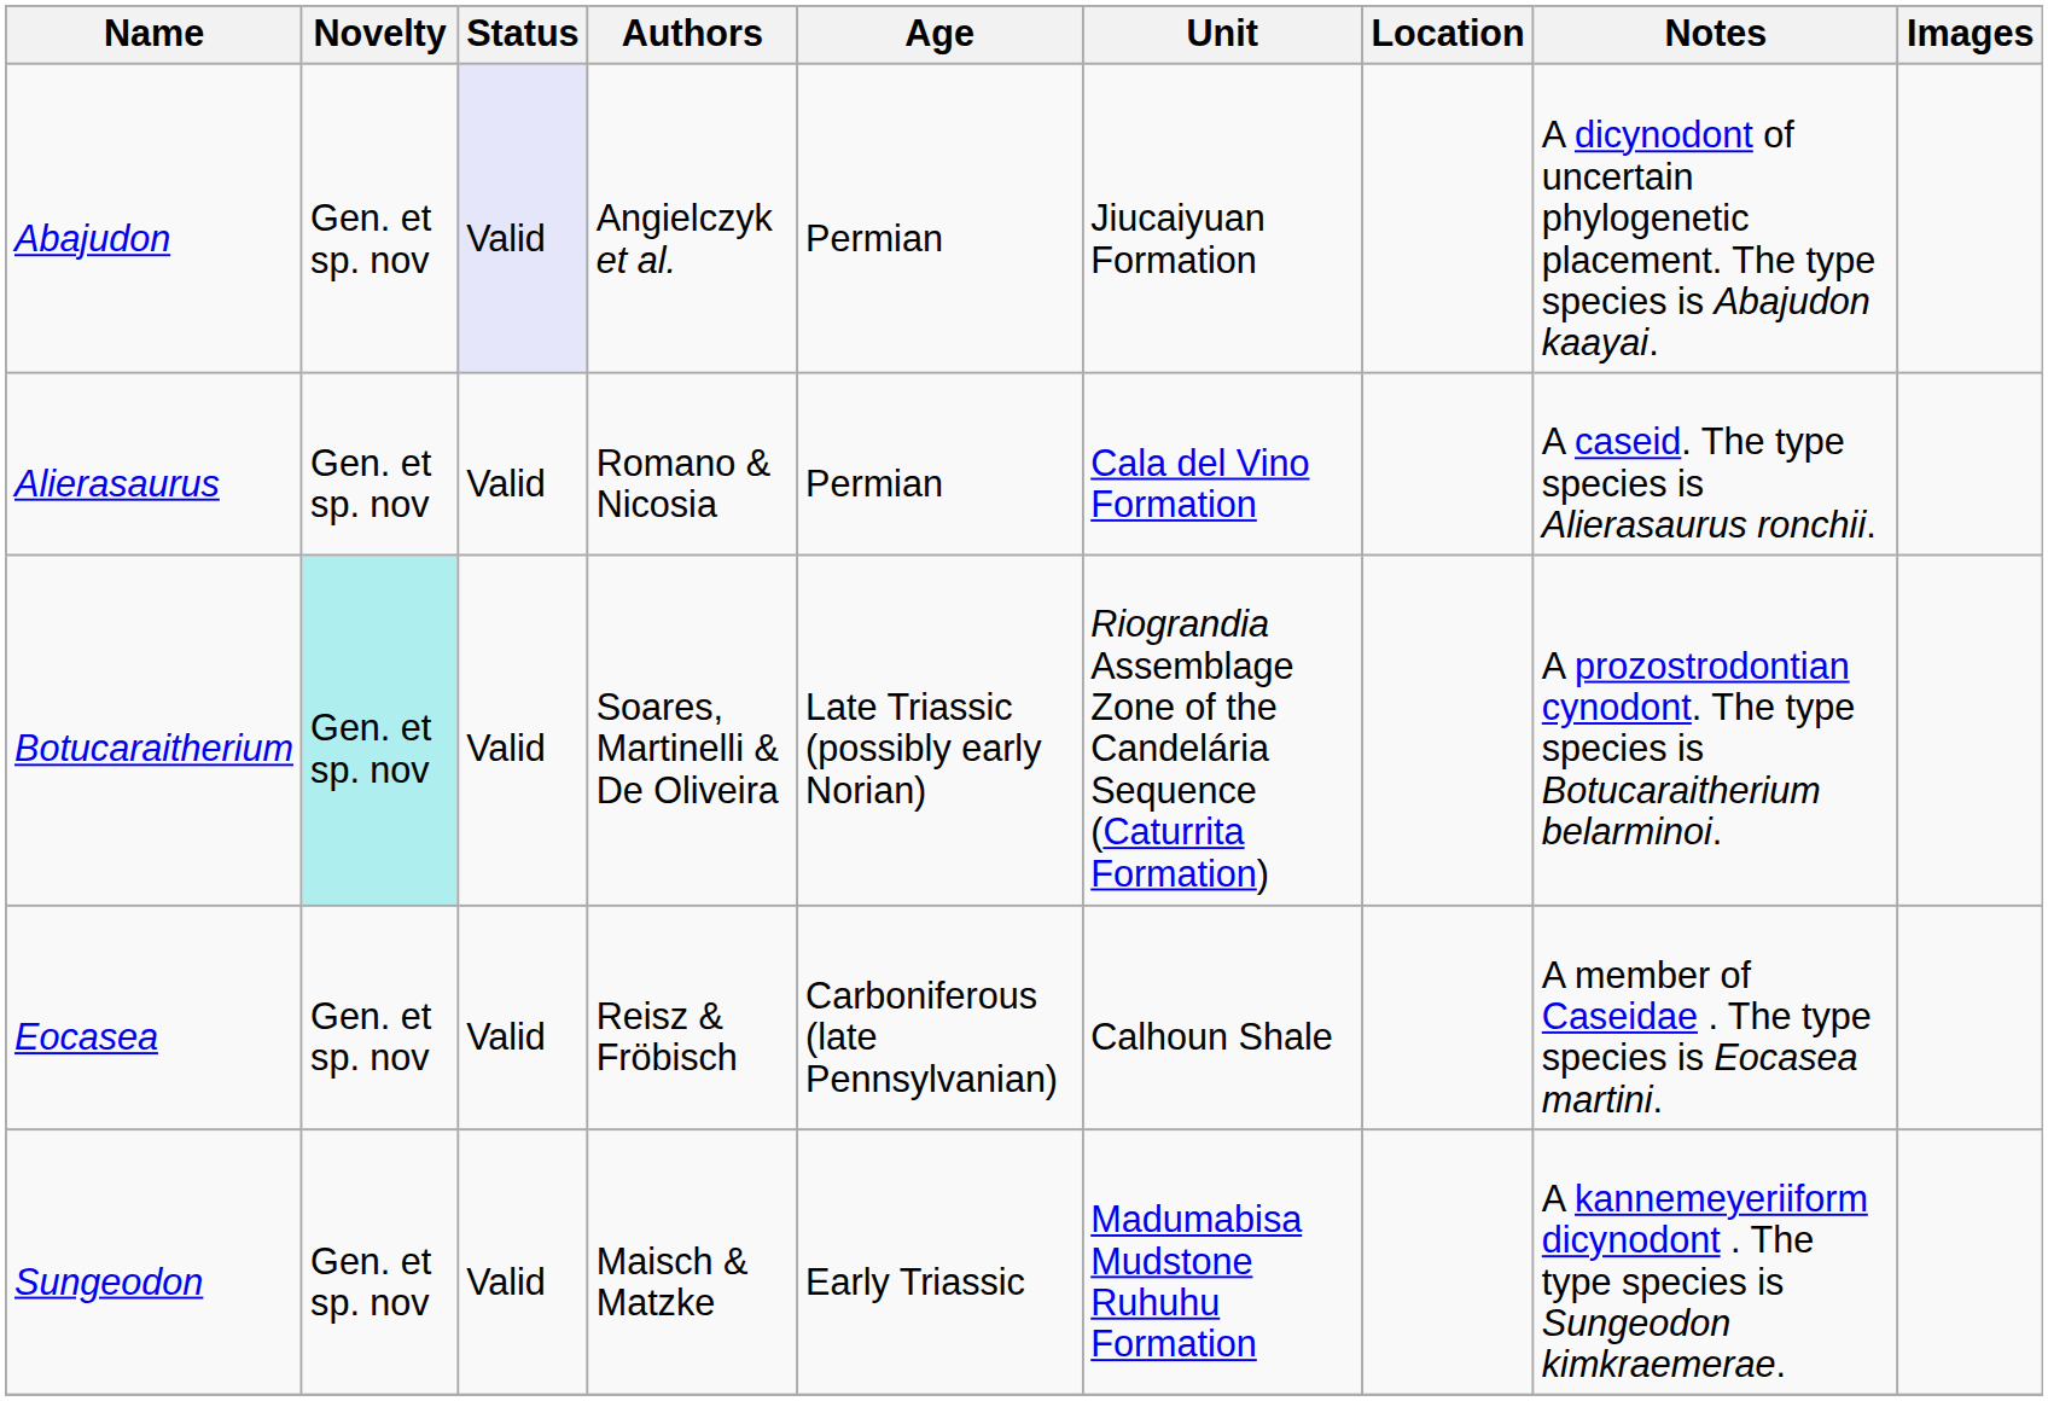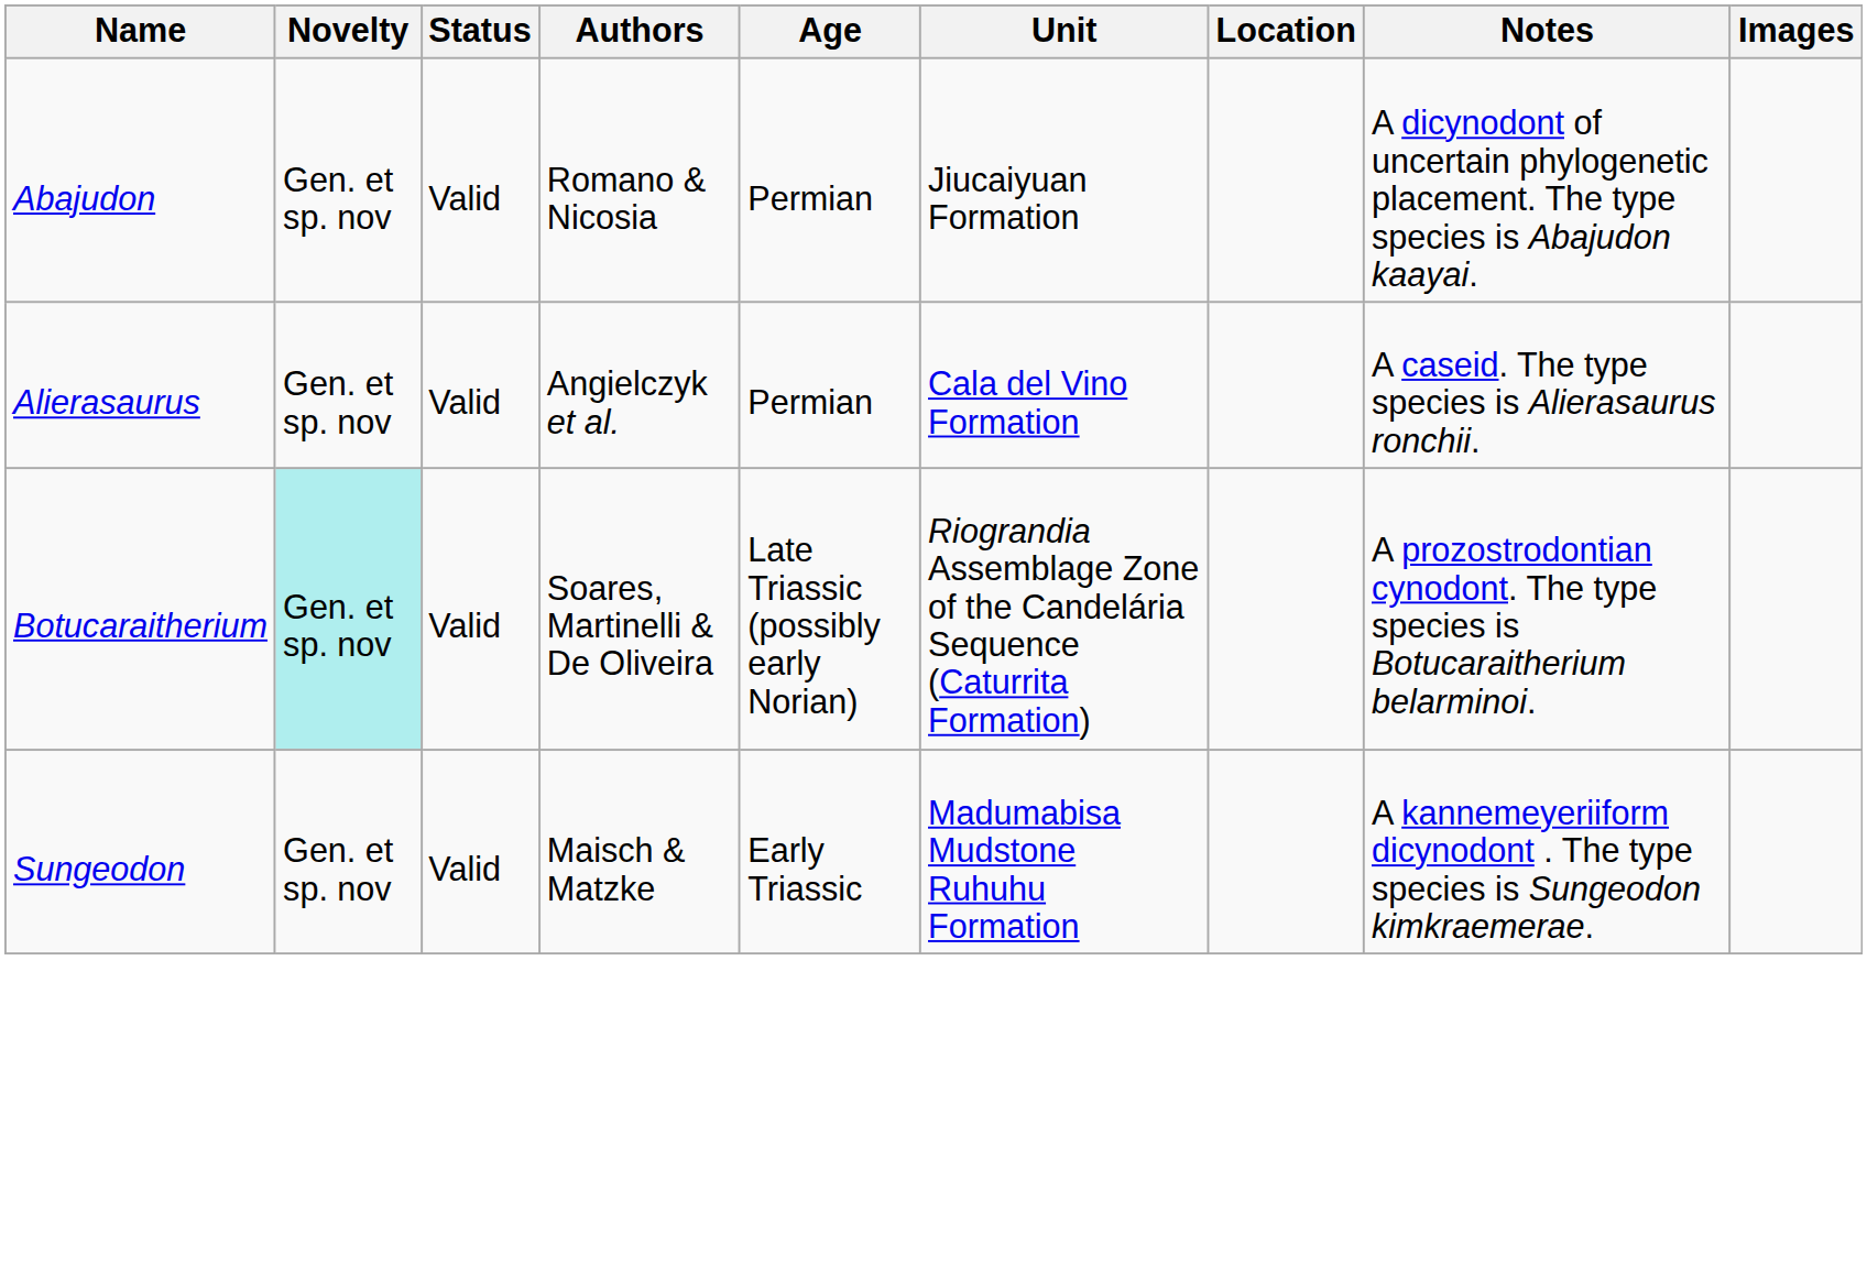Abajudon | Status: lavender background -> no background
Abajudon | Authors: Angielczyk et al. -> Romano & Nicosia
Alierasaurus | Authors: Romano & Nicosia -> Angielczyk et al.
- row: Eocasea | Gen. et sp. nov | Valid | Reisz & Fröbisch | Carboniferous (late Pennsylvanian) | Calhoun Shale | A member of Caseidae . The type species is Eocasea martini.
